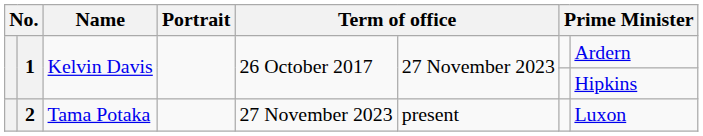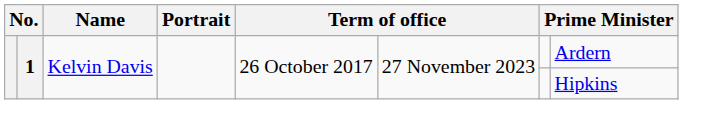- row: 2 | Tama Potaka | 27 November 2023 | present | Luxon
